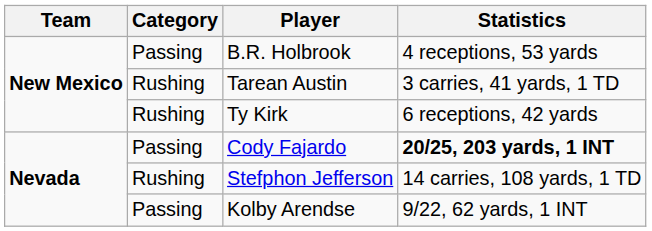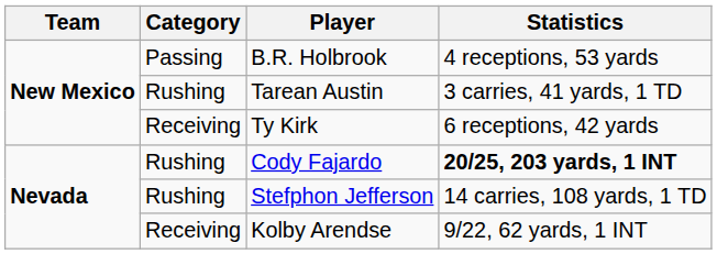Ty Kirk | Category: Rushing -> Receiving
Cody Fajardo | Category: Passing -> Rushing
Kolby Arendse | Category: Passing -> Receiving
